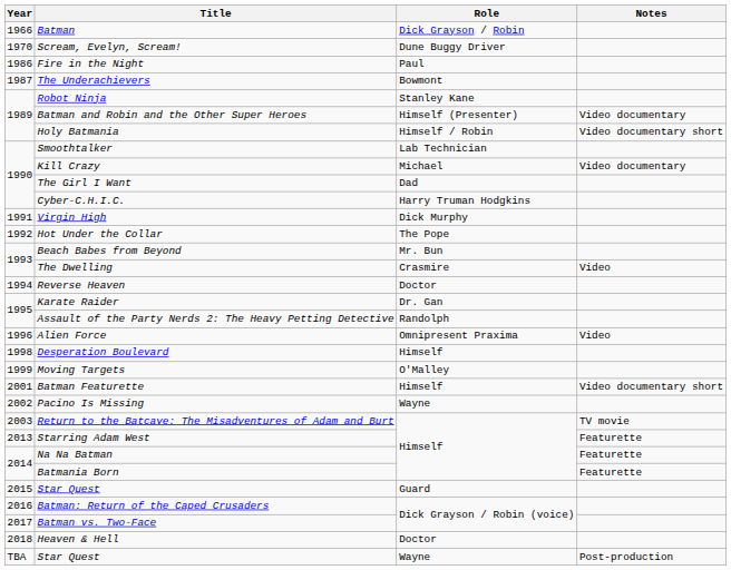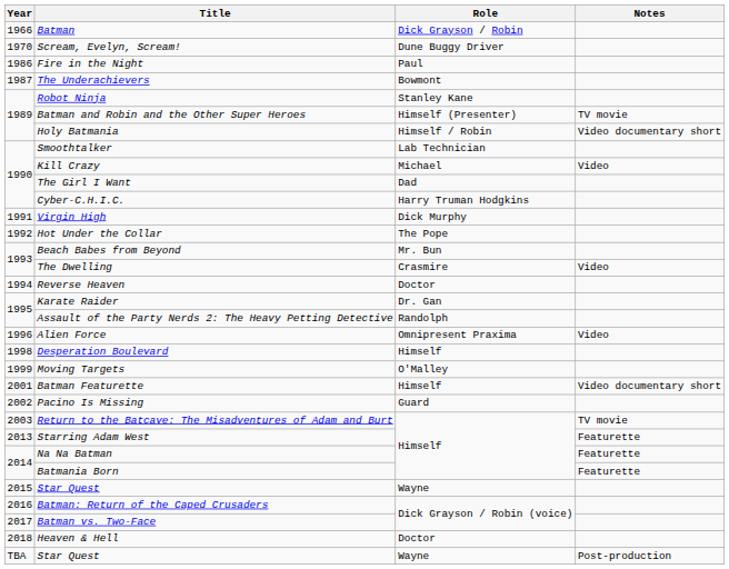Batman and Robin and the Other Super Heroes | Notes: Video documentary -> TV movie
Kill Crazy | Notes: Video documentary -> Video
Pacino Is Missing | Role: Wayne -> Guard
2015 / Star Quest | Role: Guard -> Wayne
